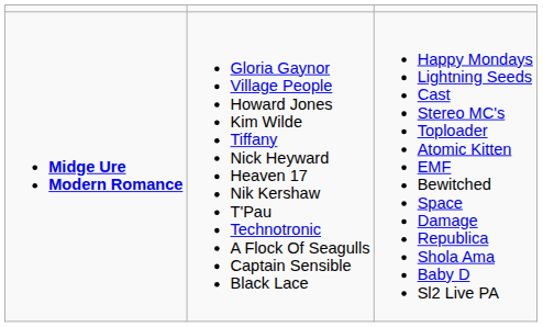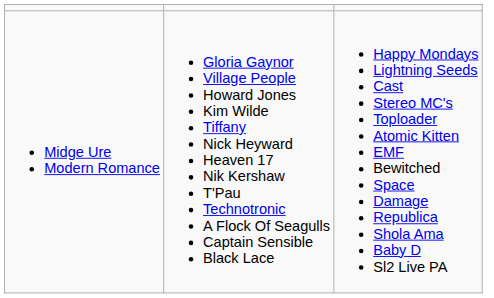Midge Ure Modern Romance | column 1: bold -> normal
